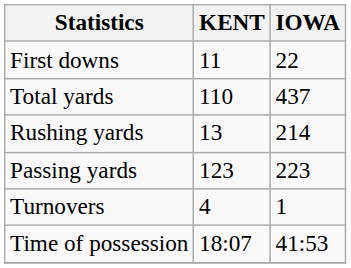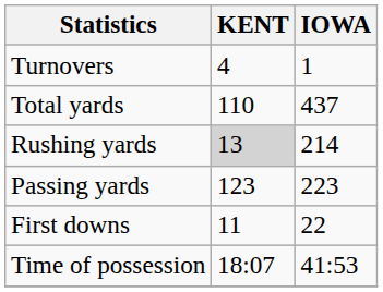rows swapped: First downs <-> Turnovers
Rushing yards | KENT: no background -> lightgrey background
